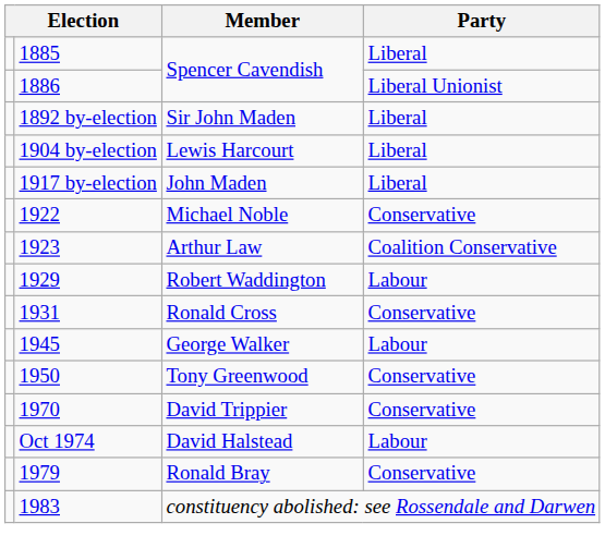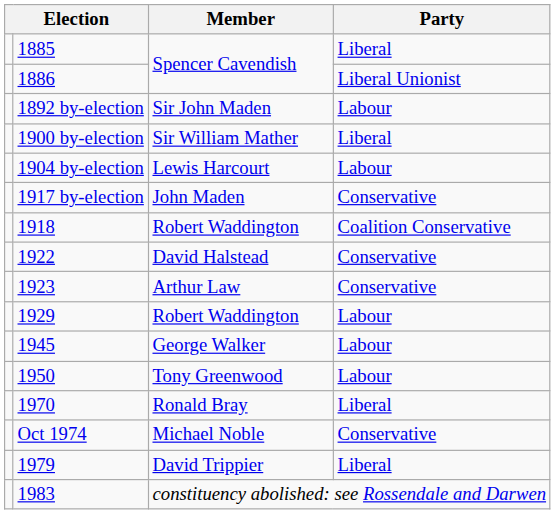1892 by-election | Party: Liberal -> Labour
+ row: 1900 by-election | Sir William Mather | Liberal
1904 by-election | Party: Liberal -> Labour
1917 by-election | Party: Liberal -> Conservative
+ row: 1918 | Robert Waddington | Coalition Conservative
1922 | Member: Michael Noble -> David Halstead
1923 | Party: Coalition Conservative -> Conservative
- row: 1931 | Ronald Cross | Conservative
1950 | Party: Conservative -> Labour
1970 | Member: David Trippier -> Ronald Bray
1970 | Party: Conservative -> Liberal
Oct 1974 | Member: David Halstead -> Michael Noble
Oct 1974 | Party: Labour -> Conservative
1979 | Member: Ronald Bray -> David Trippier
1979 | Party: Conservative -> Liberal
